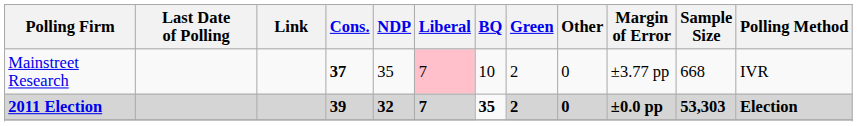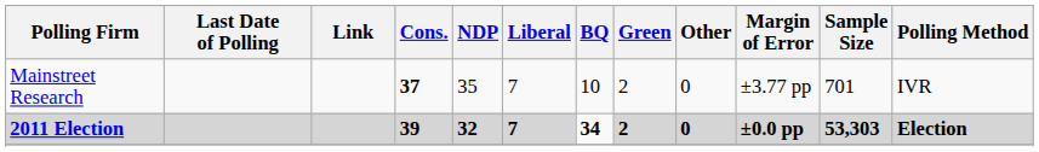Mainstreet Research | Liberal: pink background -> no background
Mainstreet Research | Sample Size: 668 -> 701
2011 Election | BQ: 35 -> 34
